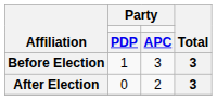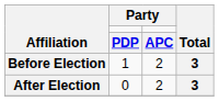Before Election | column 3: 3 -> 2
